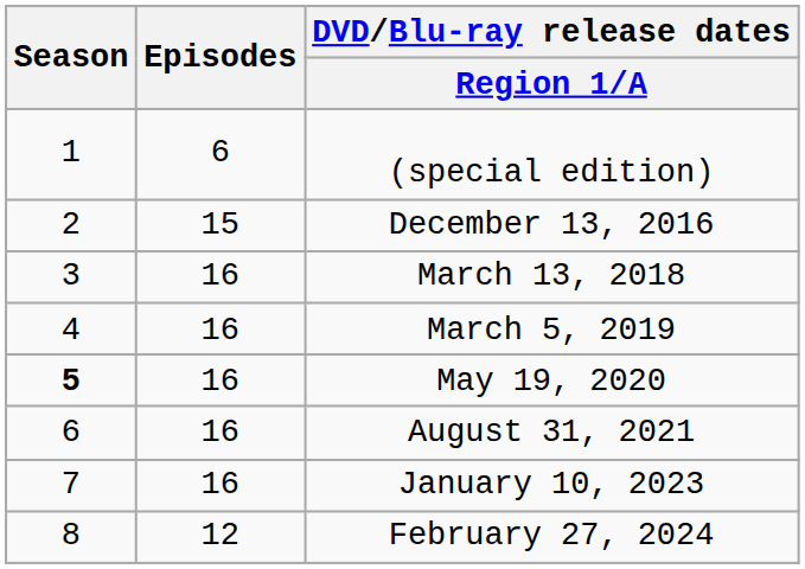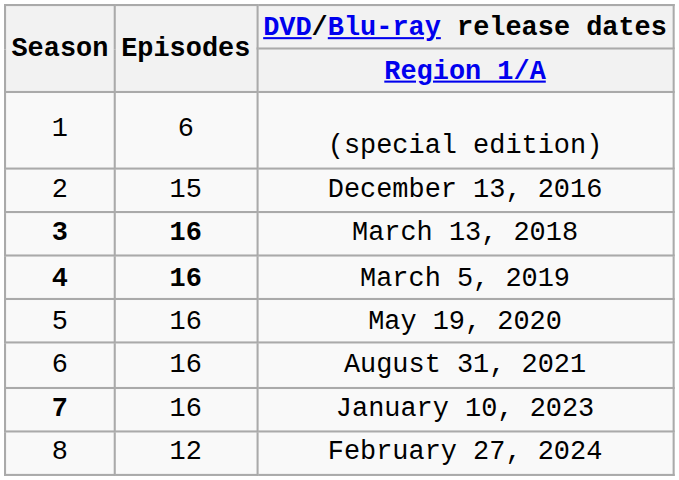March 13, 2018 | Season: normal -> bold
March 13, 2018 | Episodes: normal -> bold
March 5, 2019 | Season: normal -> bold
March 5, 2019 | Episodes: normal -> bold
May 19, 2020 | Season: bold -> normal
January 10, 2023 | Season: normal -> bold
